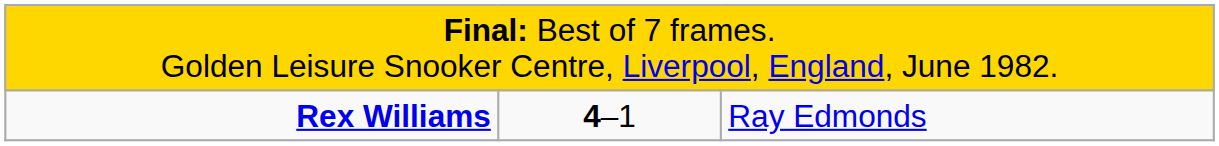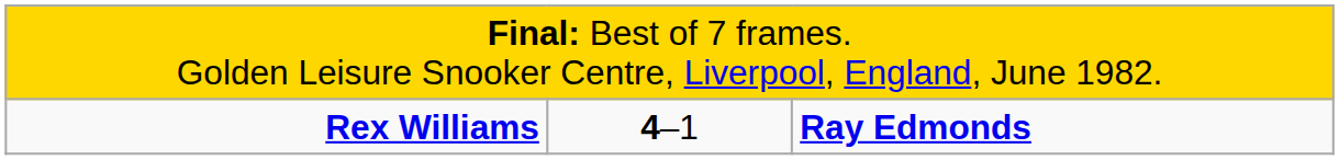Rex Williams | column 3: normal -> bold
